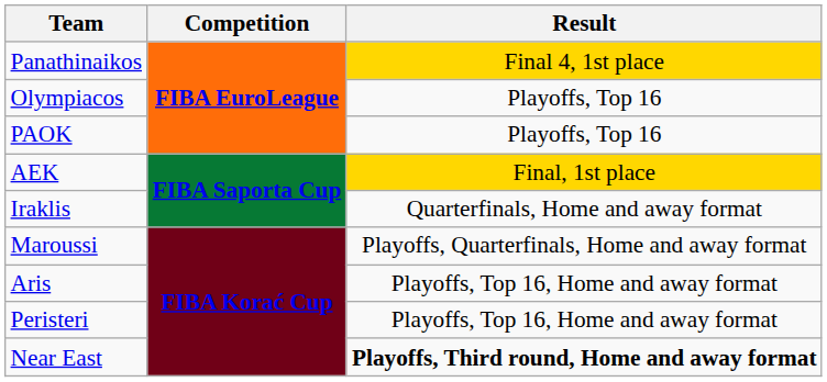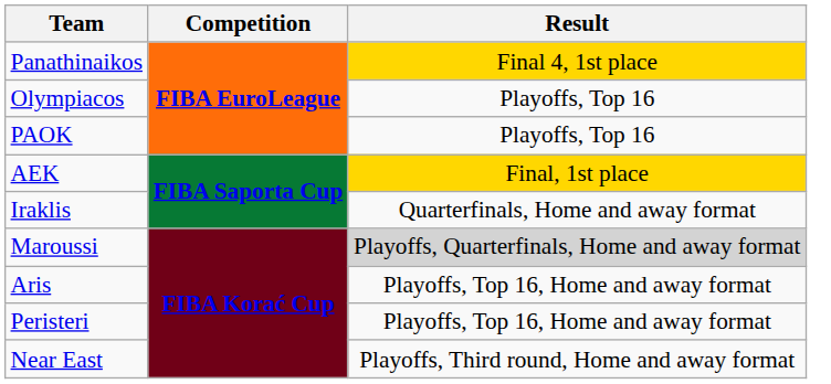Maroussi | Result: no background -> lightgrey background
Near East | Result: bold -> normal
